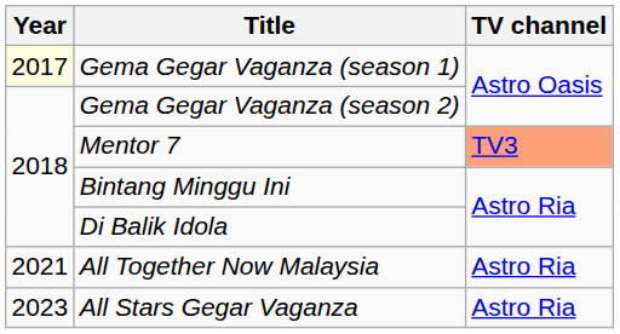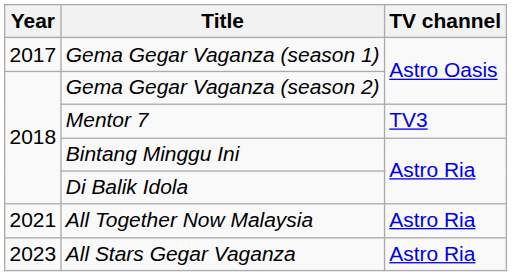Gema Gegar Vaganza (season 1) | Year: lightyellow background -> no background
Mentor 7 | TV channel: lightsalmon background -> no background
